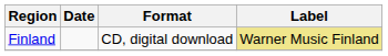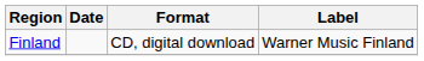Finland | Label: khaki background -> no background
